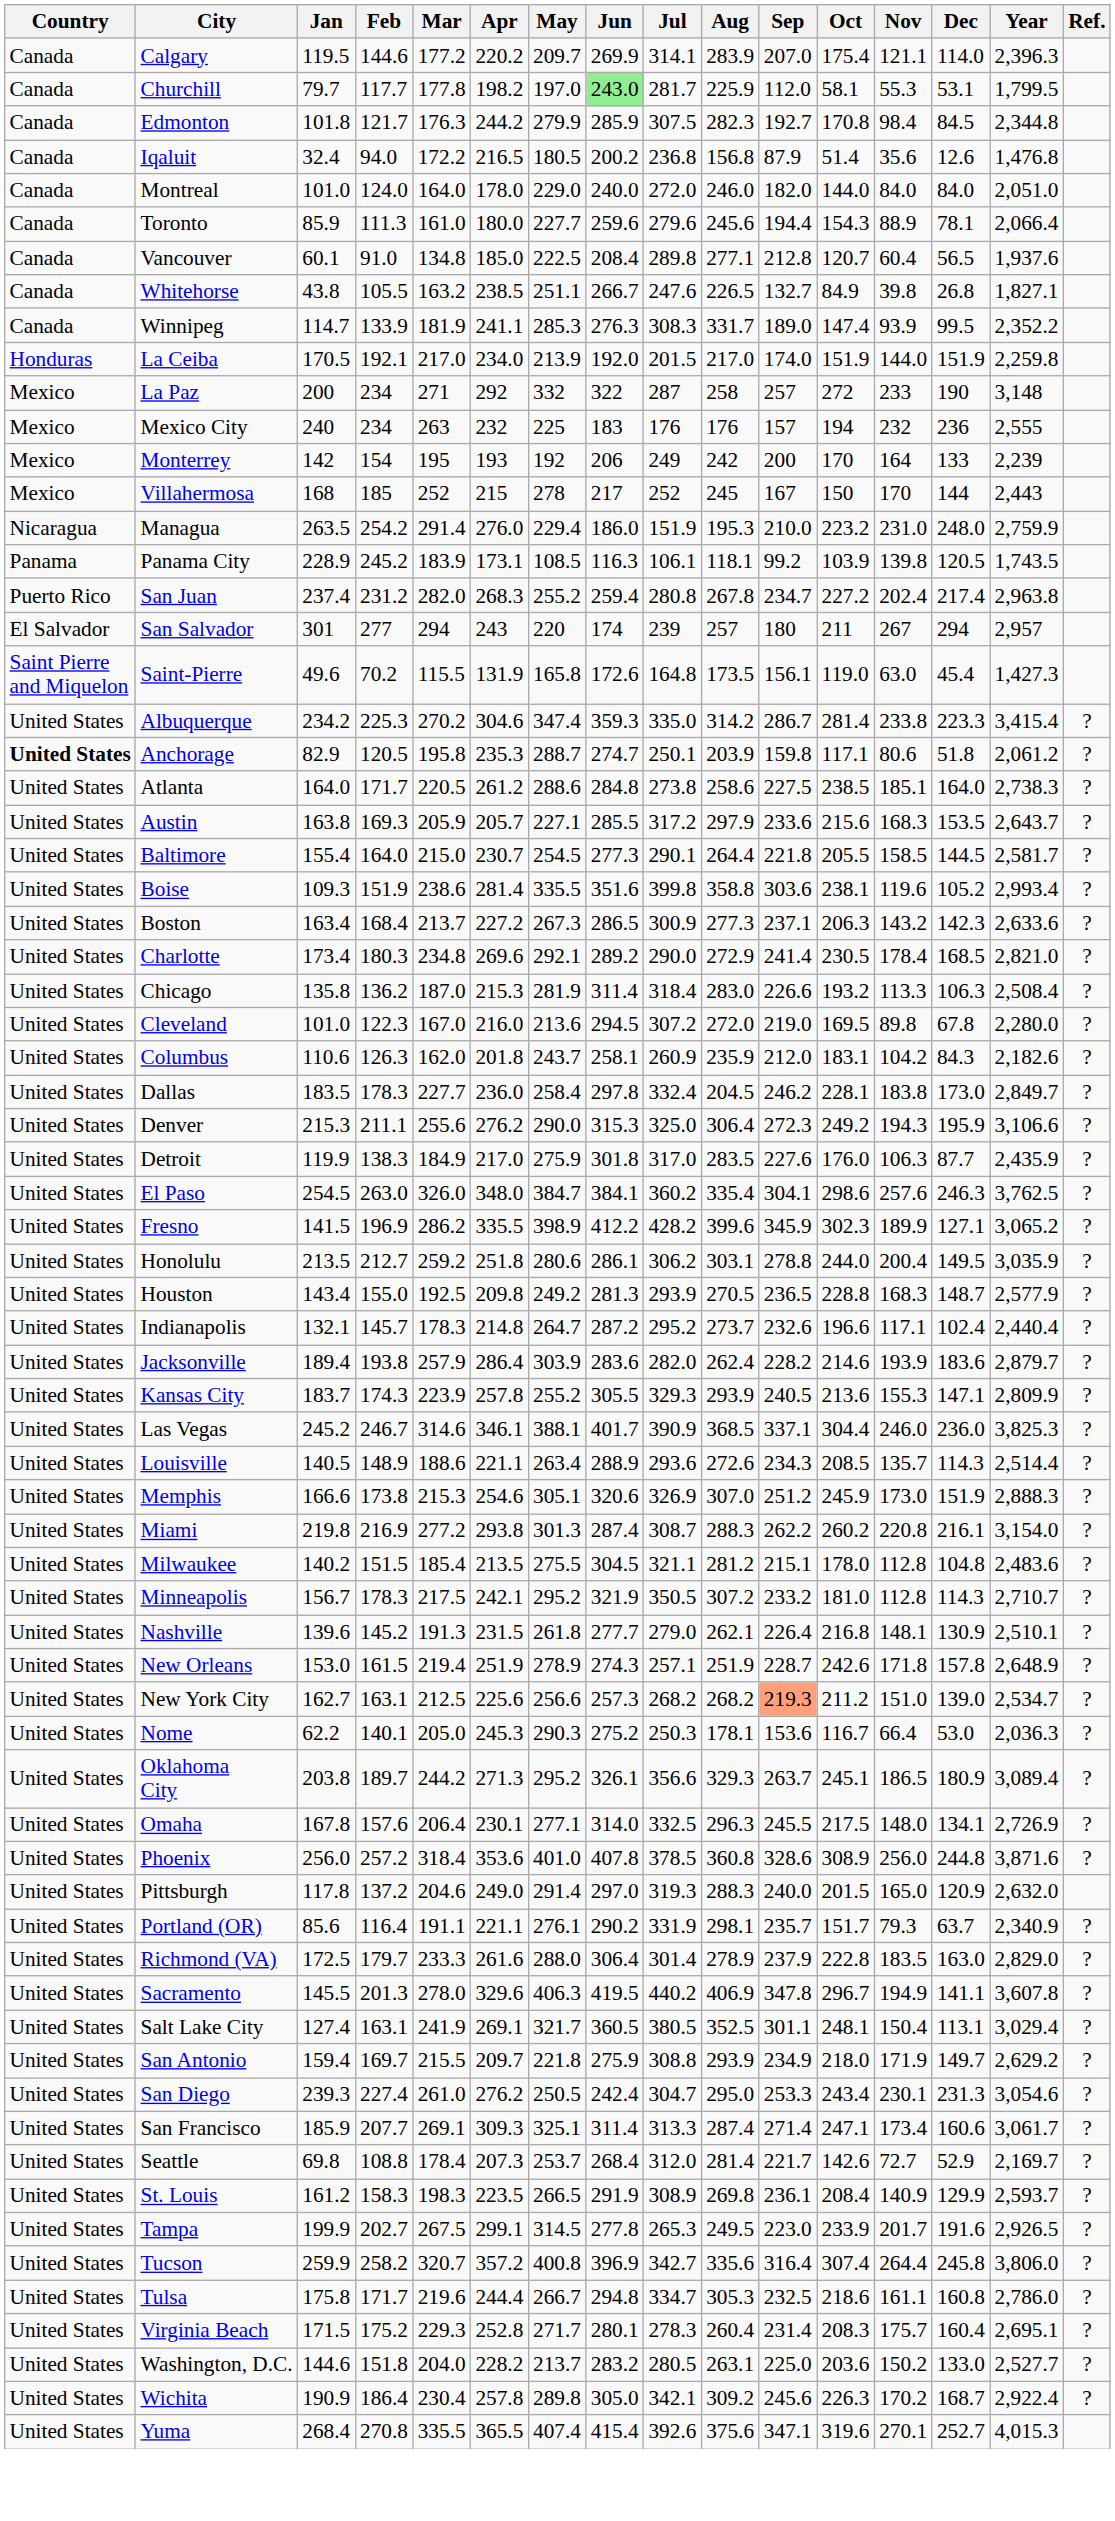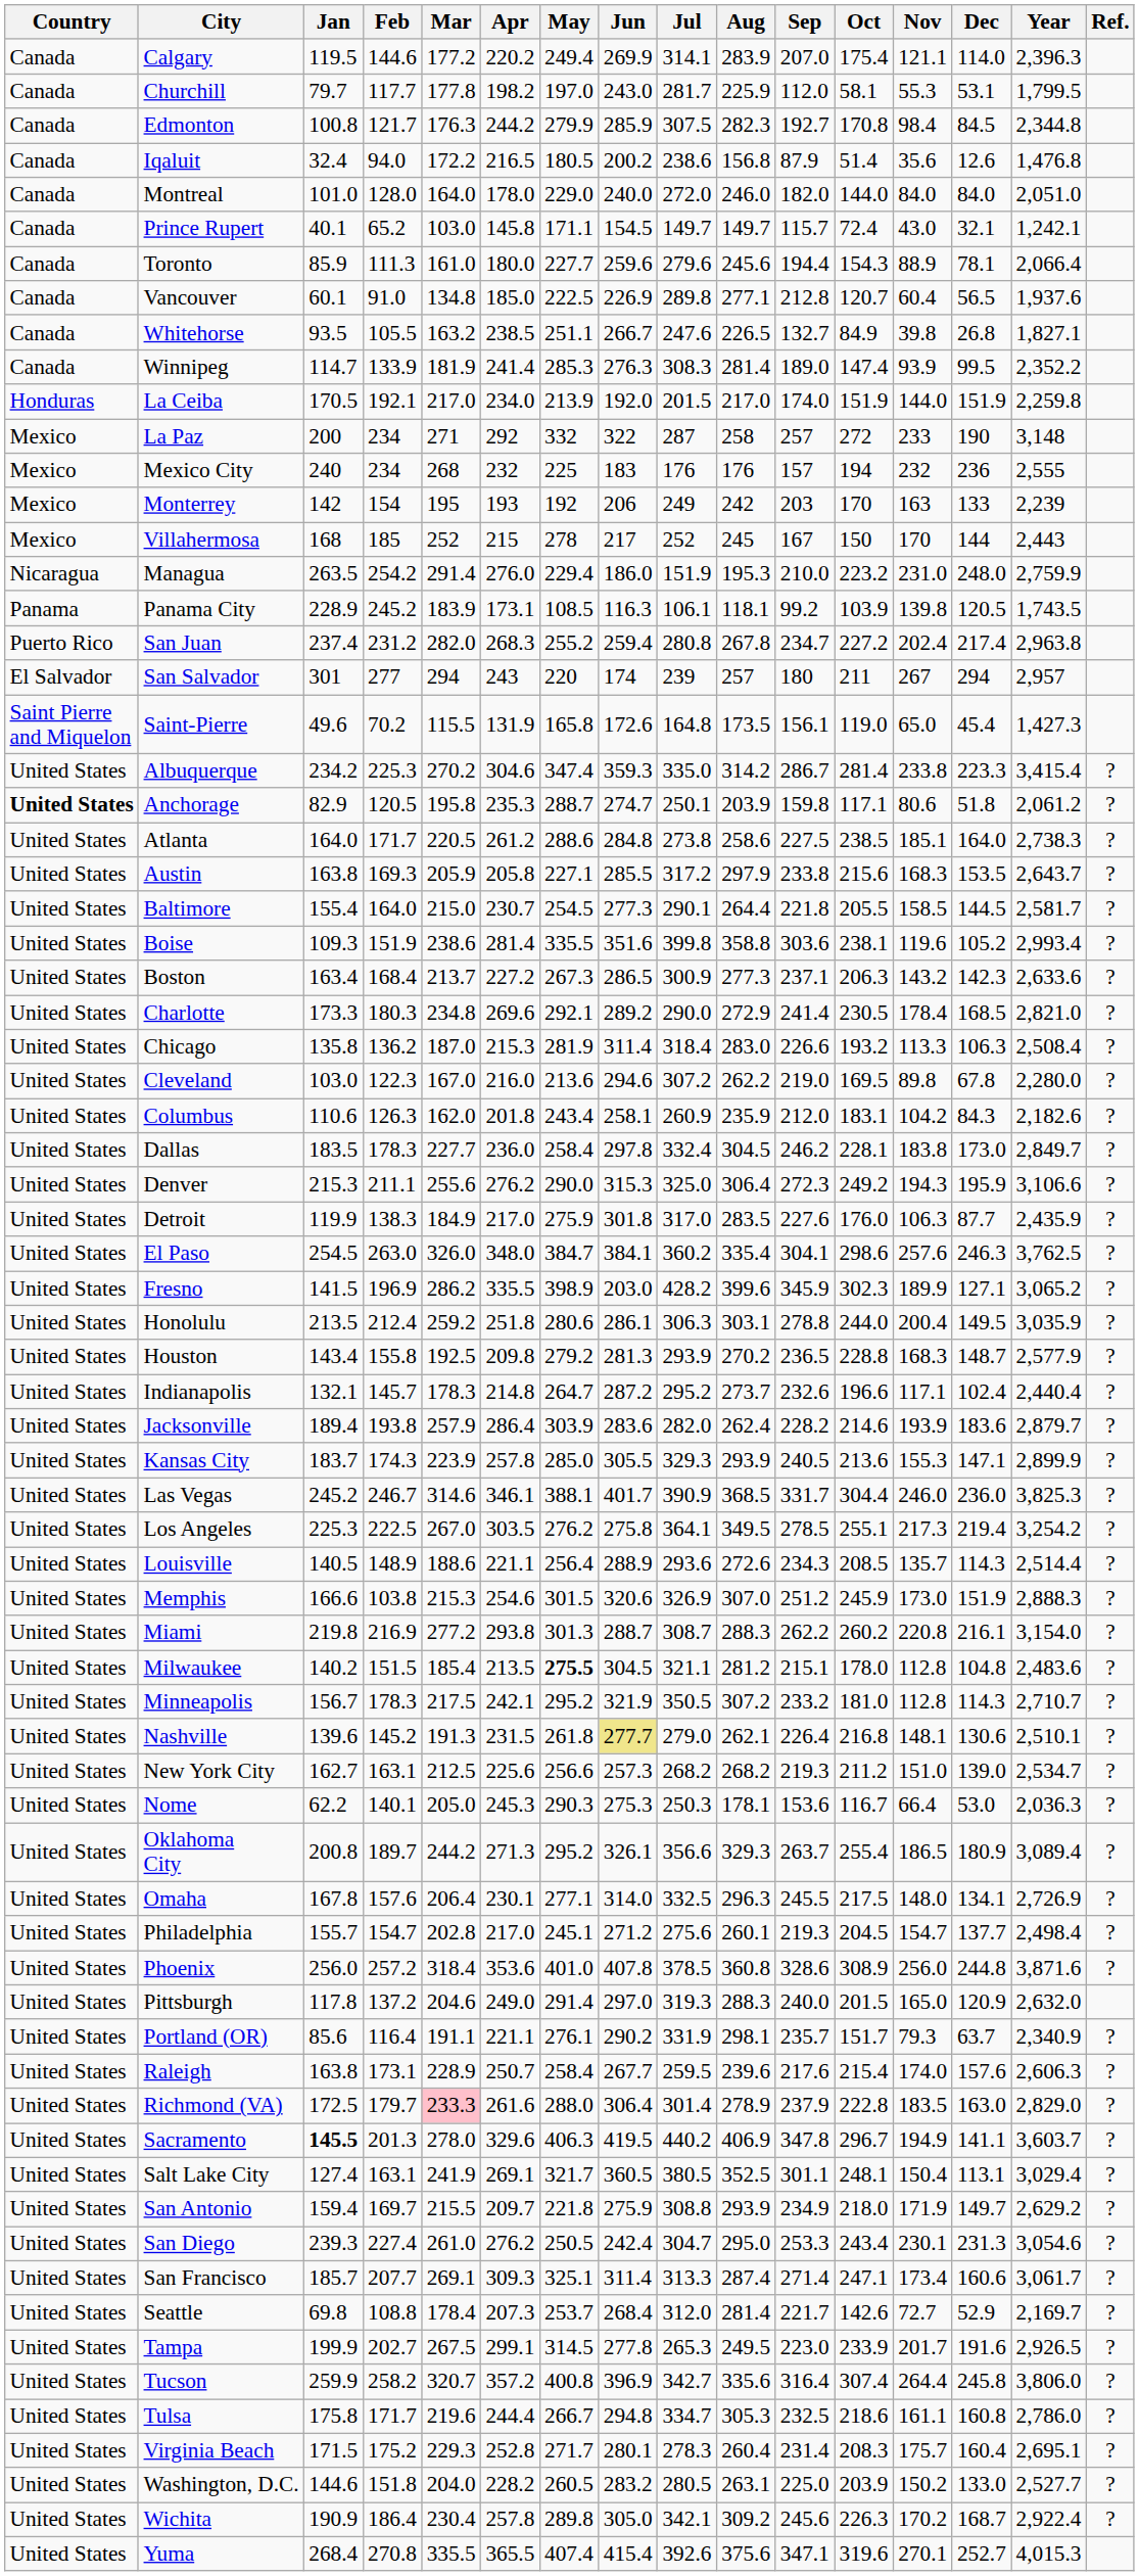Calgary | May: 209.7 -> 249.4
Churchill | Jun: lightgreen background -> no background
Edmonton | Jan: 101.8 -> 100.8
Iqaluit | Jul: 236.8 -> 238.6
Montreal | Feb: 124.0 -> 128.0
+ row: Canada | Prince Rupert | 40.1 | 65.2 | 103.0 | 145.8 | 171.1 | 154.5 | 149.7 | 149.7 | 115.7 | 72.4 | 43.0 | 32.1 | 1,242.1
Vancouver | Jun: 208.4 -> 226.9
Whitehorse | Jan: 43.8 -> 93.5
Winnipeg | Apr: 241.1 -> 241.4
Winnipeg | Aug: 331.7 -> 281.4
Mexico City | Mar: 263 -> 268
Monterrey | Sep: 200 -> 203
Monterrey | Nov: 164 -> 163
Saint-Pierre | Nov: 63.0 -> 65.0
Austin | Apr: 205.7 -> 205.8
Austin | Sep: 233.6 -> 233.8
Charlotte | Jan: 173.4 -> 173.3
Cleveland | Jan: 101.0 -> 103.0
Cleveland | Jun: 294.5 -> 294.6
Cleveland | Aug: 272.0 -> 262.2
Columbus | May: 243.7 -> 243.4
Dallas | Aug: 204.5 -> 304.5
Fresno | Jun: 412.2 -> 203.0
Honolulu | Feb: 212.7 -> 212.4
Honolulu | Jul: 306.2 -> 306.3
Houston | Feb: 155.0 -> 155.8
Houston | May: 249.2 -> 279.2
Houston | Aug: 270.5 -> 270.2
Kansas City | May: 255.2 -> 285.0
Kansas City | Year: 2,809.9 -> 2,899.9
Las Vegas | Sep: 337.1 -> 331.7
+ row: United States | Los Angeles | 225.3 | 222.5 | 267.0 | 303.5 | 276.2 | 275.8 | 364.1 | 349.5 | 278.5 | 255.1 | 217.3 | 219.4 | 3,254.2 | ?
Louisville | May: 263.4 -> 256.4
Memphis | Feb: 173.8 -> 103.8
Memphis | May: 305.1 -> 301.5
Miami | Jun: 287.4 -> 288.7
Milwaukee | May: normal -> bold
Nashville | Jun: no background -> khaki background
Nashville | Dec: 130.9 -> 130.6
- row: United States | New Orleans | 153.0 | 161.5 | 219.4 | 251.9 | 278.9 | 274.3 | 257.1 | 251.9 | 228.7 | 242.6 | 171.8 | 157.8 | 2,648.9 | ?
New York City | Sep: lightsalmon background -> no background
Nome | Jun: 275.2 -> 275.3
Oklahoma City | Jan: 203.8 -> 200.8
Oklahoma City | Oct: 245.1 -> 255.4
+ row: United States | Philadelphia | 155.7 | 154.7 | 202.8 | 217.0 | 245.1 | 271.2 | 275.6 | 260.1 | 219.3 | 204.5 | 154.7 | 137.7 | 2,498.4 | ?
+ row: United States | Raleigh | 163.8 | 173.1 | 228.9 | 250.7 | 258.4 | 267.7 | 259.5 | 239.6 | 217.6 | 215.4 | 174.0 | 157.6 | 2,606.3 | ?
Richmond (VA) | Mar: no background -> pink background
Sacramento | Jan: normal -> bold
Sacramento | Year: 3,607.8 -> 3,603.7
San Francisco | Jan: 185.9 -> 185.7
- row: United States | St. Louis | 161.2 | 158.3 | 198.3 | 223.5 | 266.5 | 291.9 | 308.9 | 269.8 | 236.1 | 208.4 | 140.9 | 129.9 | 2,593.7 | ?
Washington, D.C. | May: 213.7 -> 260.5
Washington, D.C. | Oct: 203.6 -> 203.9
